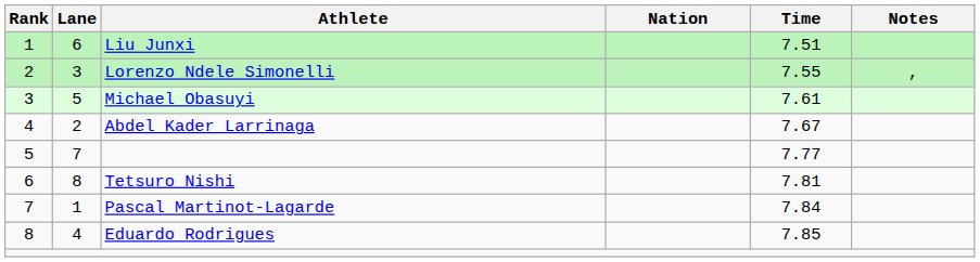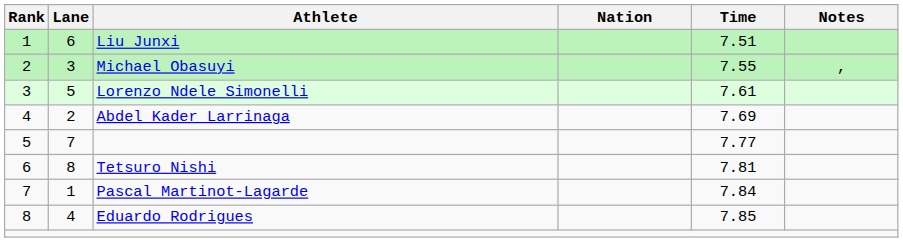row 3 | Athlete: Lorenzo Ndele Simonelli -> Michael Obasuyi
row 4 | Athlete: Michael Obasuyi -> Lorenzo Ndele Simonelli
row 5 | Time: 7.67 -> 7.69
